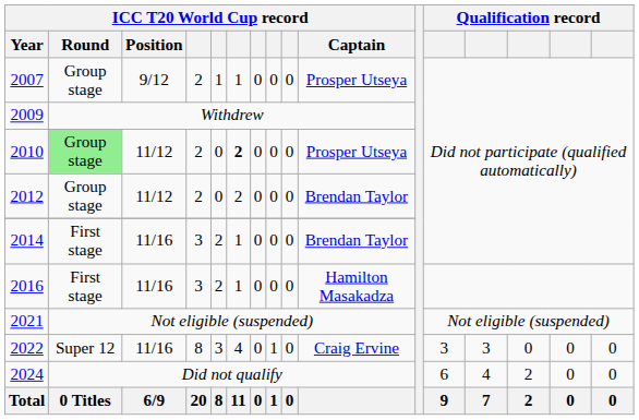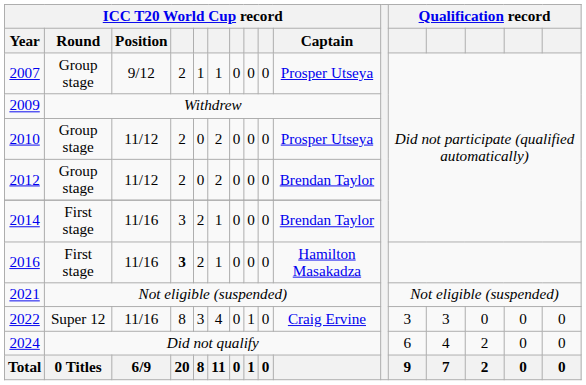2010 | ICC T20 World Cup record / Round: lightgreen background -> no background
2010 | column 6: bold -> normal
2016 | column 4: normal -> bold
